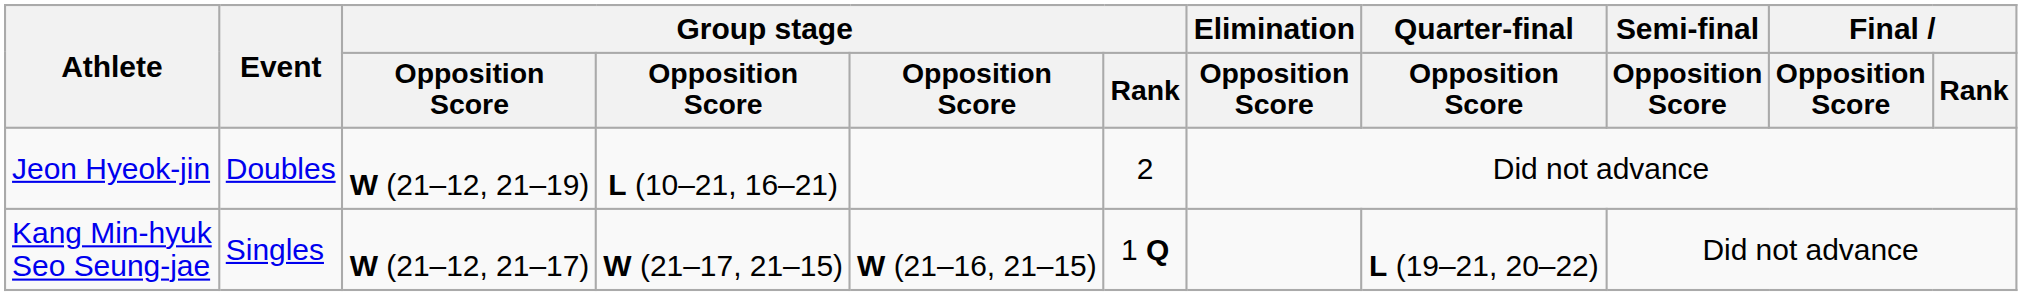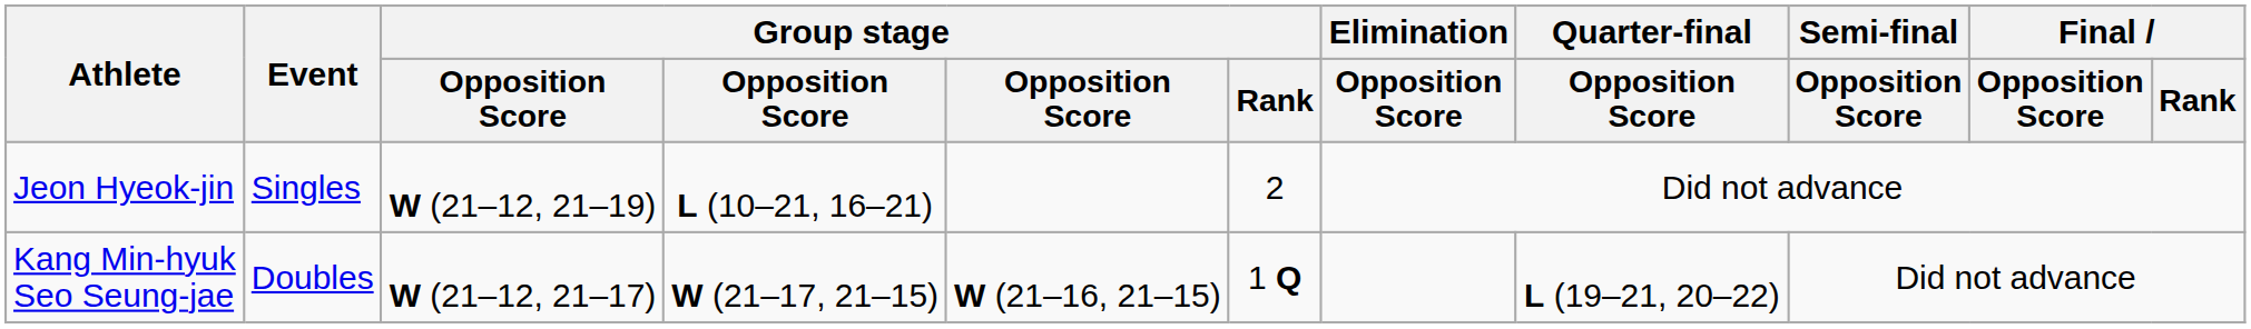Jeon Hyeok-jin | Event: Doubles -> Singles
Kang Min-hyuk Seo Seung-jae | Event: Singles -> Doubles
